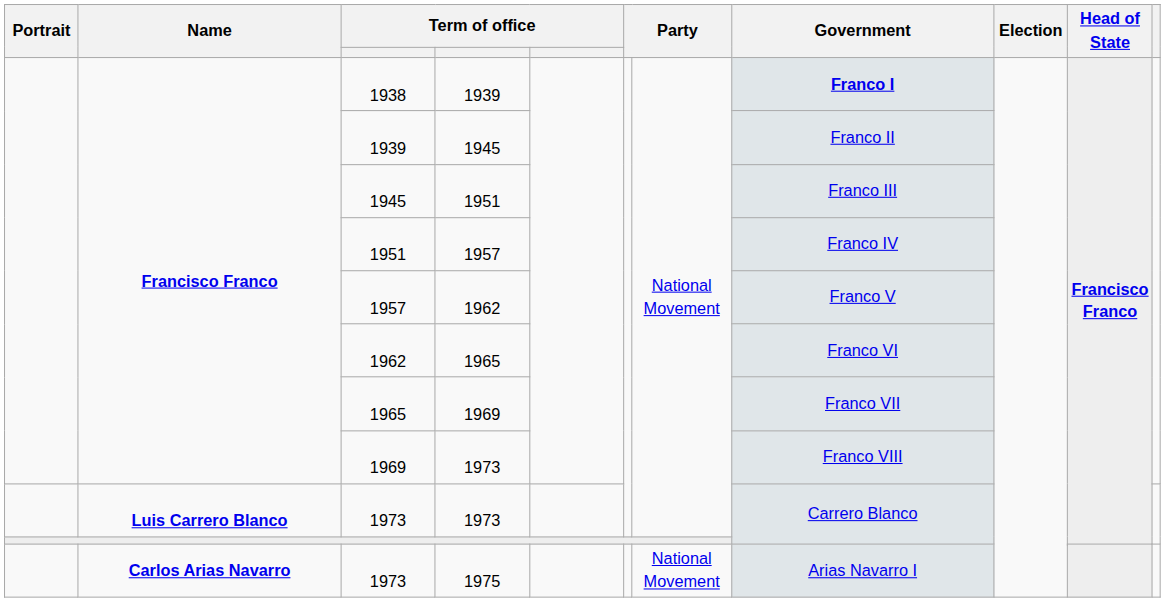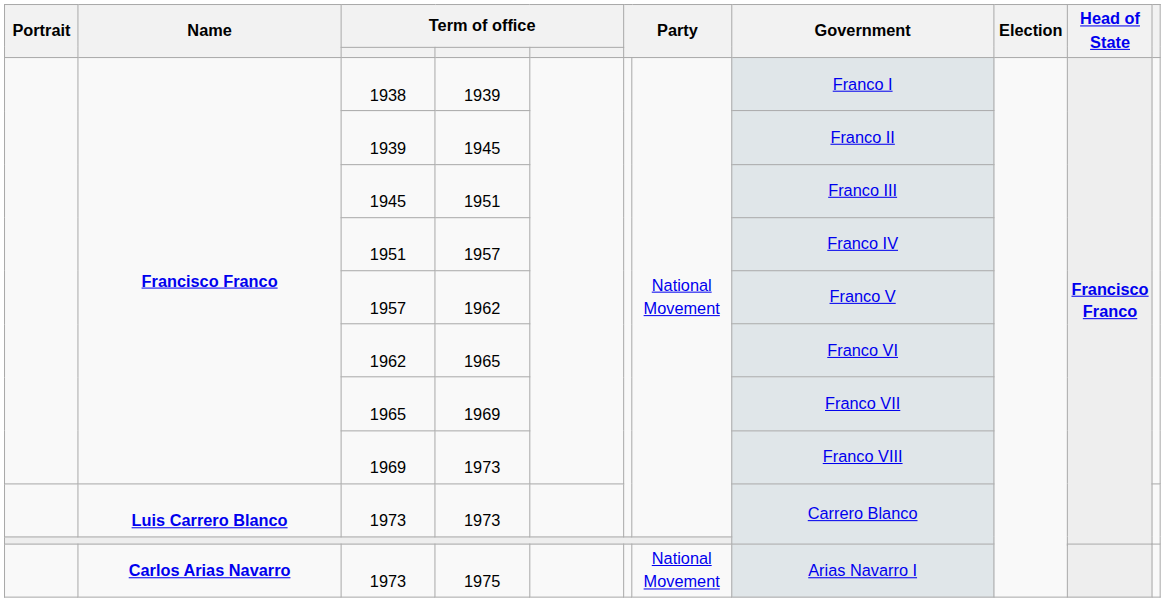1938 | Government: bold -> normal
